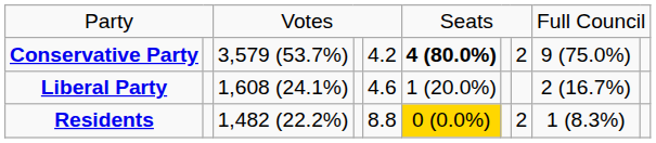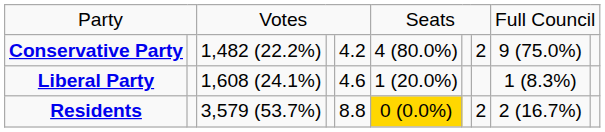Conservative Party | column 3: 3,579 (53.7%) -> 1,482 (22.2%)
Conservative Party | column 6: bold -> normal
Liberal Party | column 9: 2 (16.7%) -> 1 (8.3%)
Residents | column 3: 1,482 (22.2%) -> 3,579 (53.7%)
Residents | column 9: 1 (8.3%) -> 2 (16.7%)
